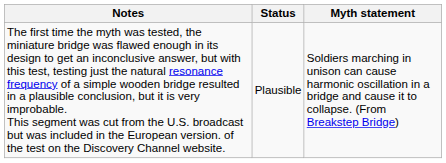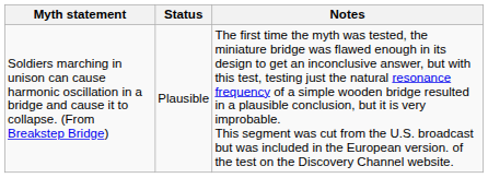columns swapped: Myth statement <-> Notes
